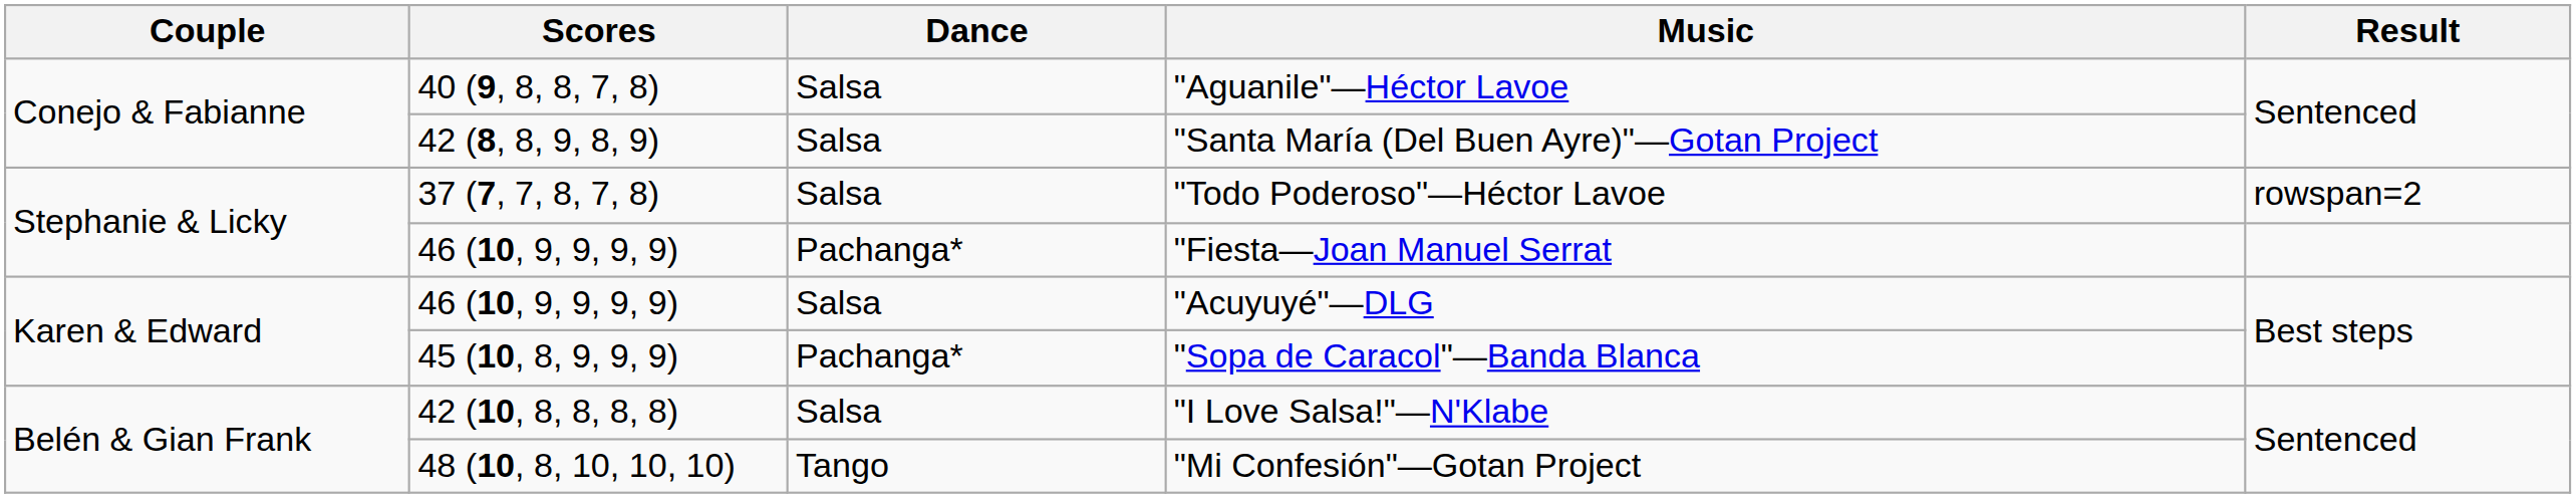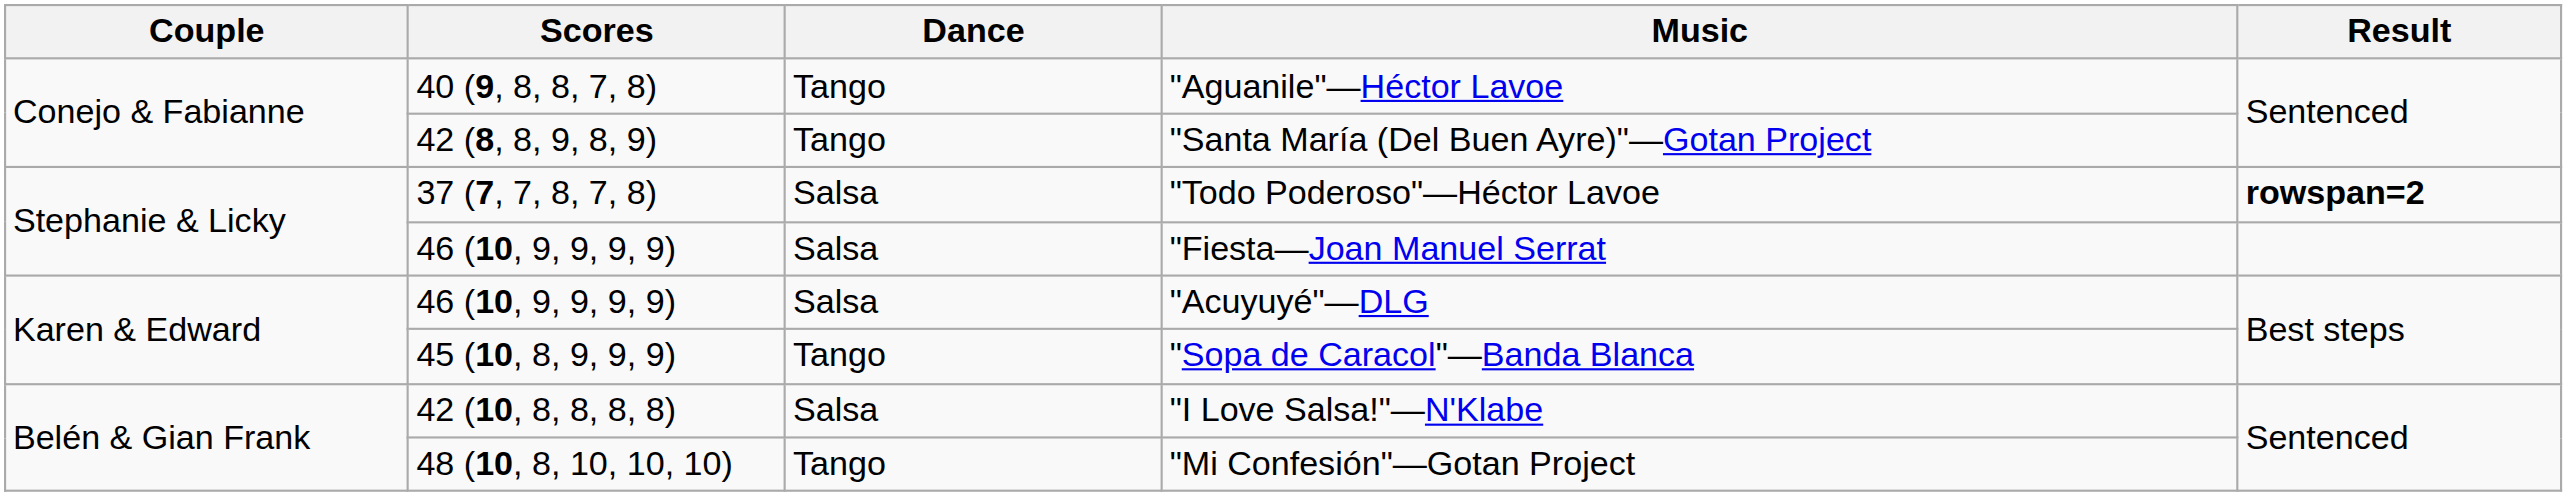"Aguanile"—Héctor Lavoe | Dance: Salsa -> Tango
"Santa María (Del Buen Ayre)"—Gotan Project | Dance: Salsa -> Tango
"Todo Poderoso"—Héctor Lavoe | Result: normal -> bold
"Fiesta—Joan Manuel Serrat | Dance: Pachanga* -> Salsa
"Sopa de Caracol"—Banda Blanca | Dance: Pachanga* -> Tango
